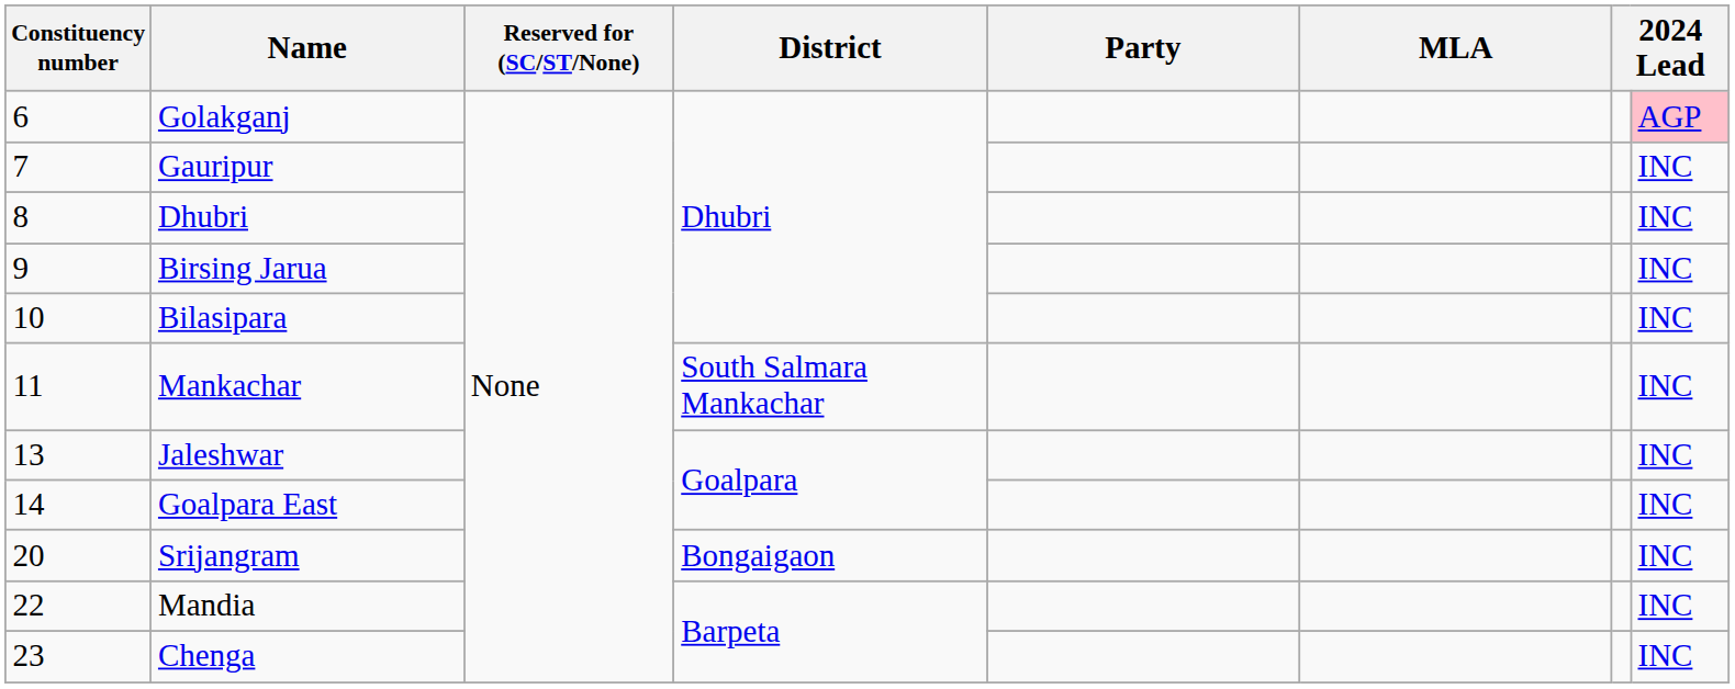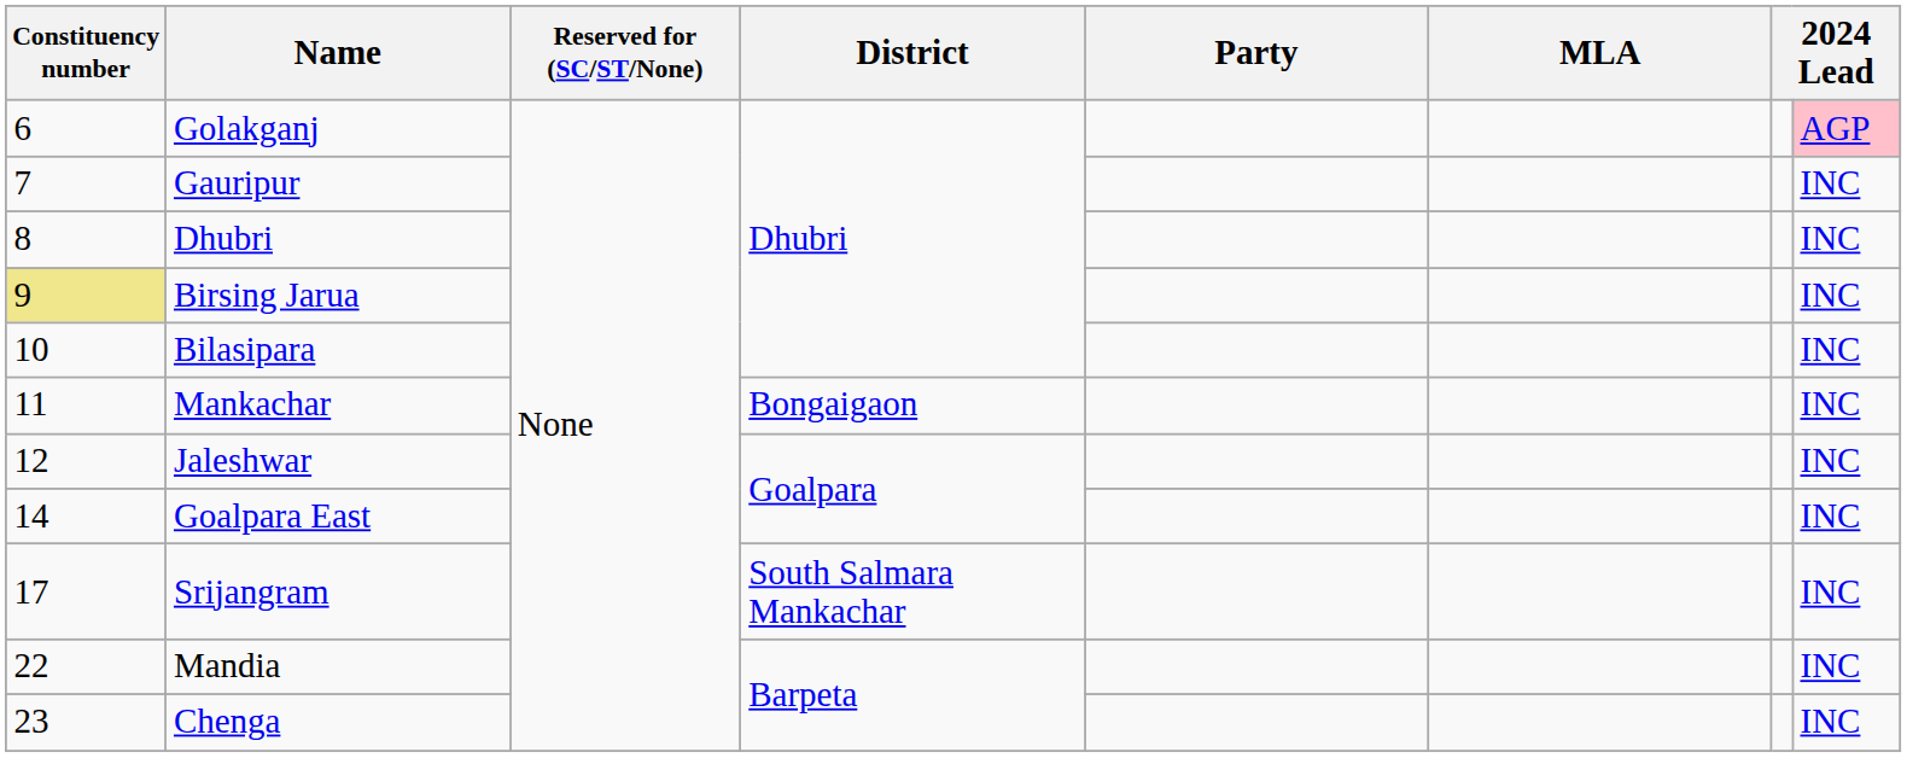Birsing Jarua | Constituency number: no background -> khaki background
Mankachar | District: South Salmara Mankachar -> Bongaigaon
Jaleshwar | Constituency number: 13 -> 12
Srijangram | Constituency number: 20 -> 17
Srijangram | District: Bongaigaon -> South Salmara Mankachar
